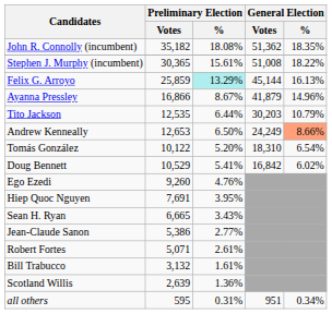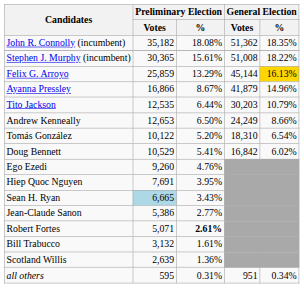Felix G. Arroyo | Preliminary Election / %: paleturquoise background -> no background
Felix G. Arroyo | General Election / %: no background -> gold background
Andrew Kenneally | General Election / %: lightsalmon background -> no background
Sean H. Ryan | Preliminary Election / Votes: no background -> lightblue background
Robert Fortes | Preliminary Election / %: normal -> bold
